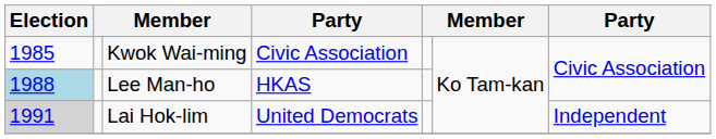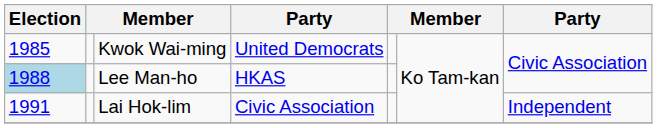Kwok Wai-ming | column 4: Civic Association -> United Democrats
Lai Hok-lim | Election: lightgrey background -> no background
Lai Hok-lim | column 4: United Democrats -> Civic Association
